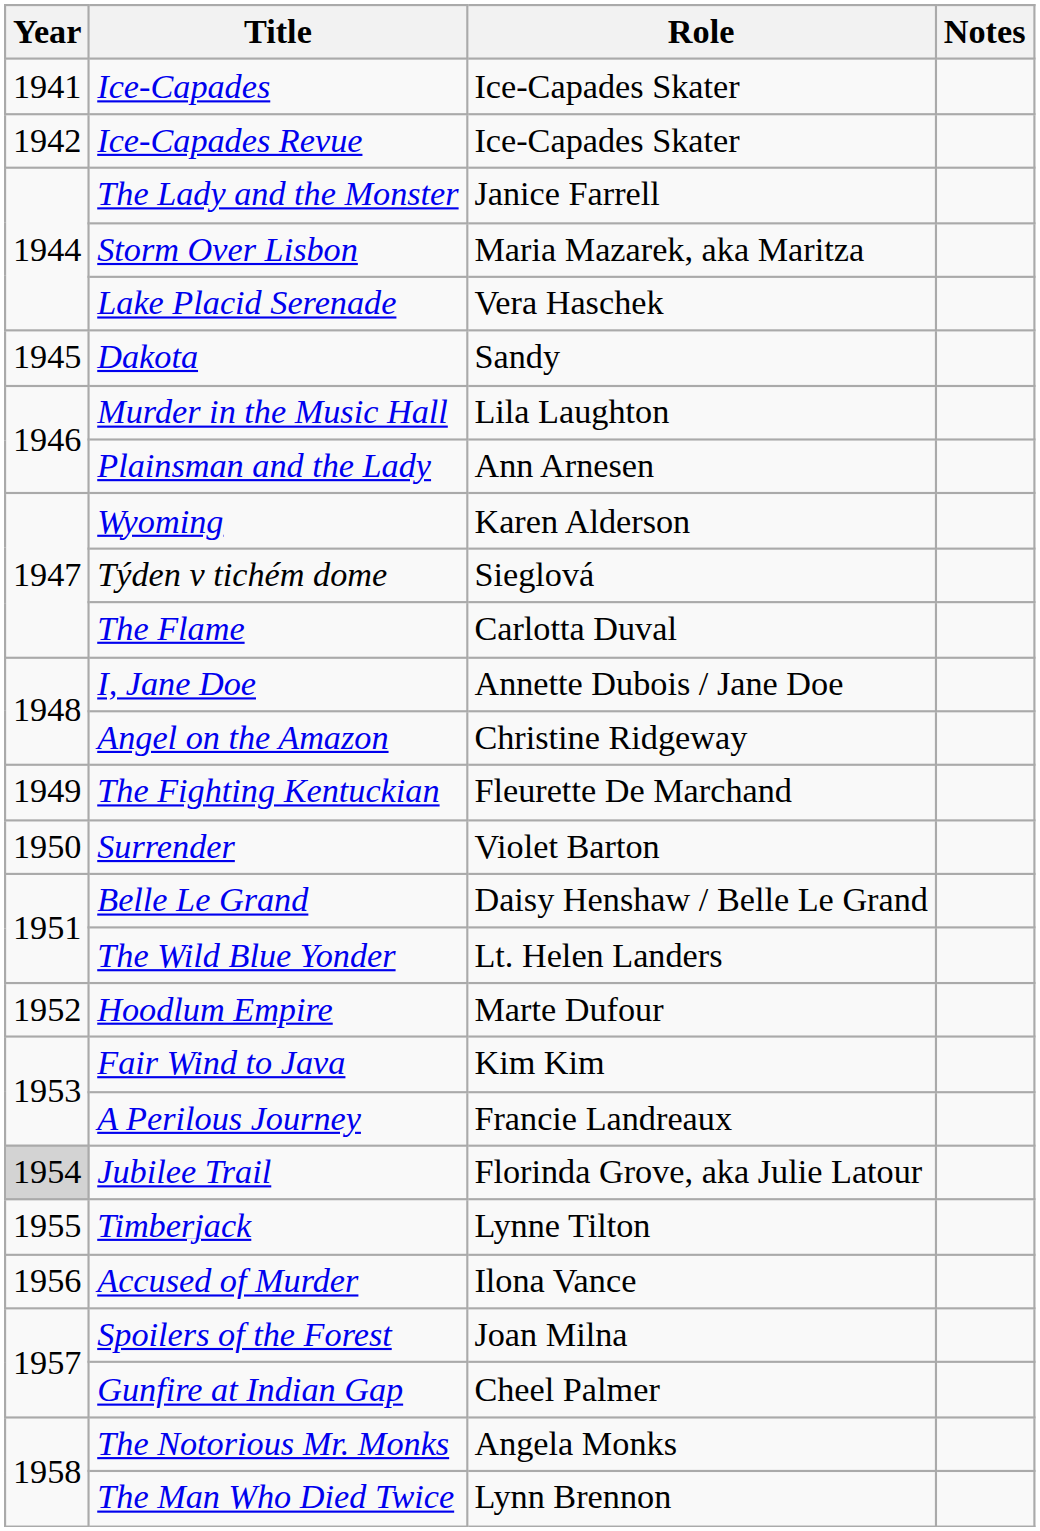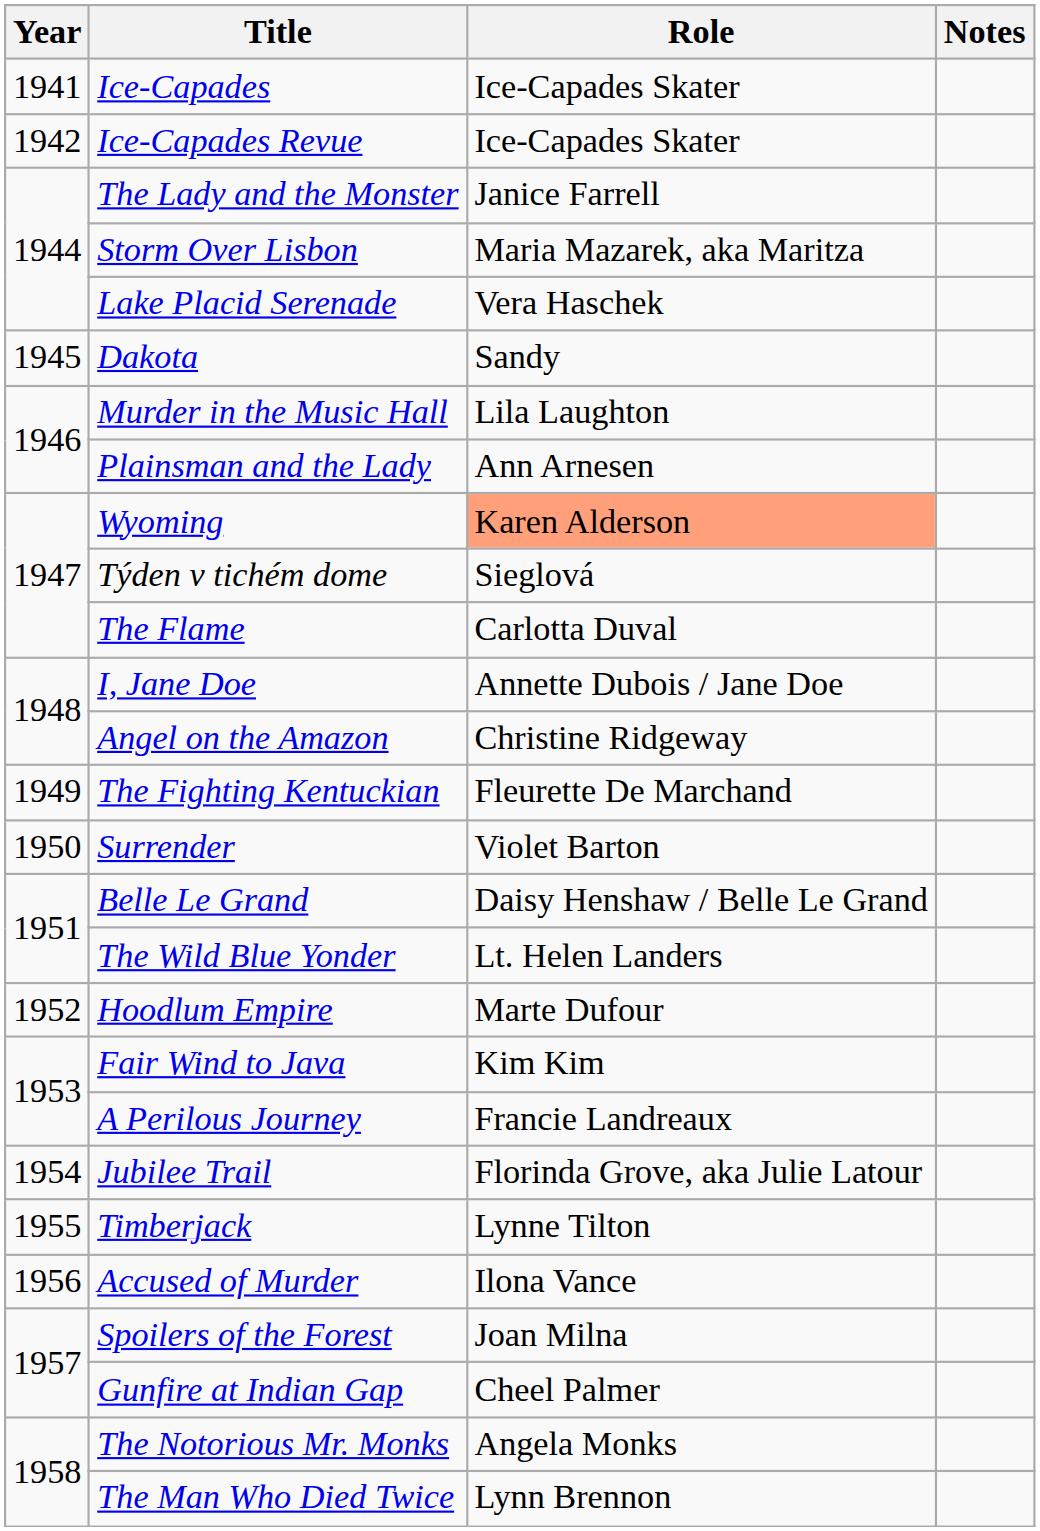Wyoming | Role: no background -> lightsalmon background
Jubilee Trail | Year: lightgrey background -> no background
